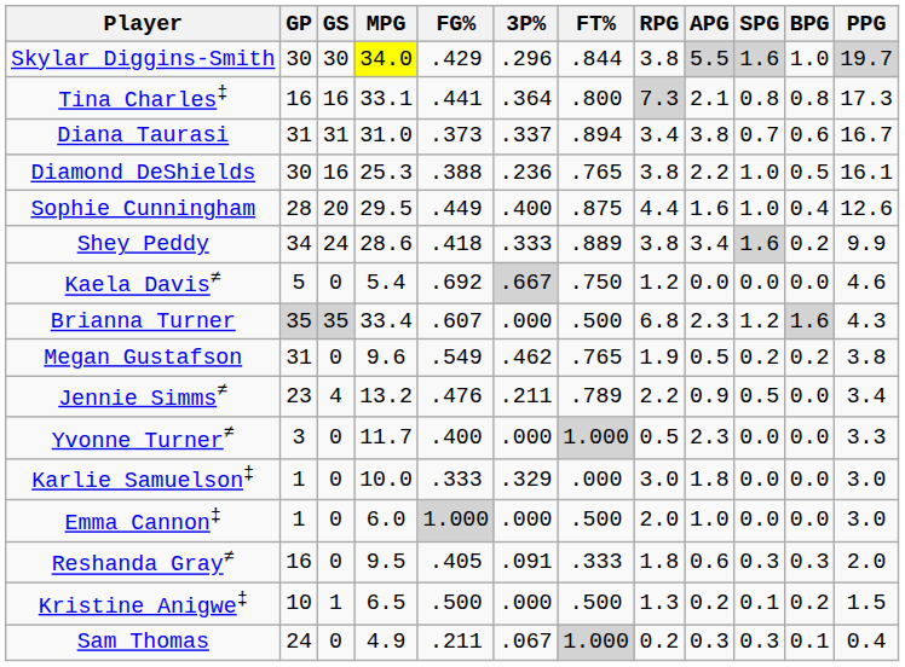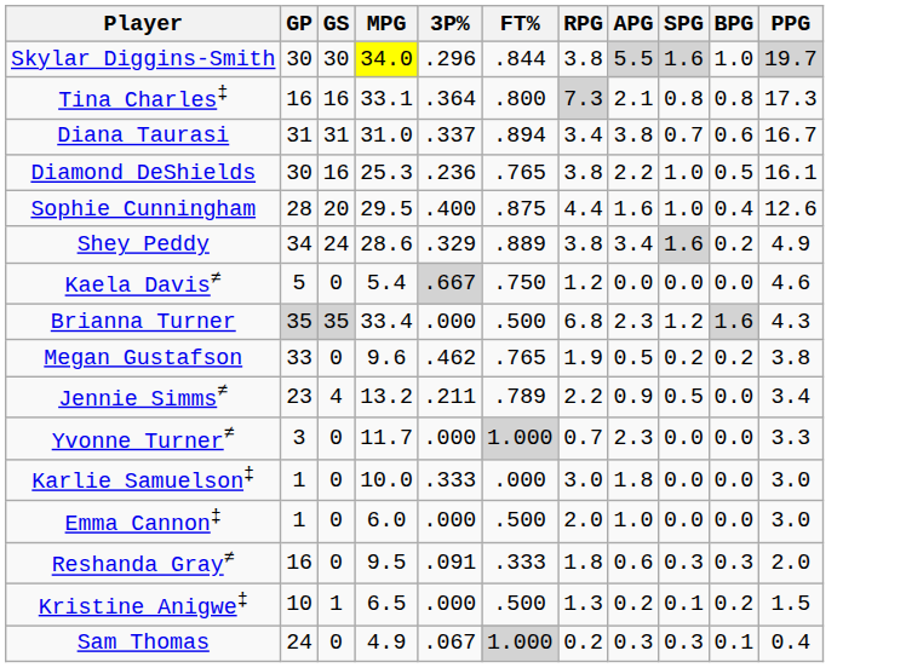- column: FG% | .429 | .441 | .373 | .388 | .449 | .418 | .692 | .607 | .549 | .476 | .400 | .333 | 1.000 | .405 | .500 | .211
Shey Peddy | 3P%: .333 -> .329
Shey Peddy | PPG: 9.9 -> 4.9
Megan Gustafson | GP: 31 -> 33
Yvonne Turner≠ | RPG: 0.5 -> 0.7
Karlie Samuelson‡ | 3P%: .329 -> .333
